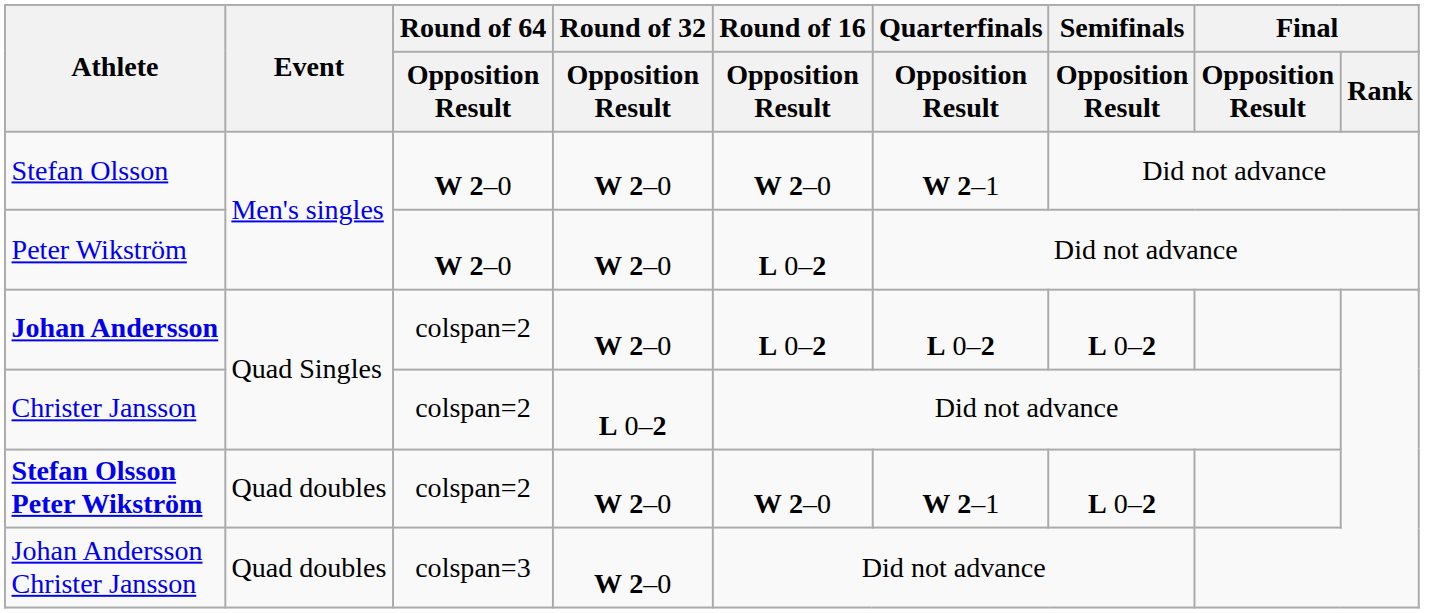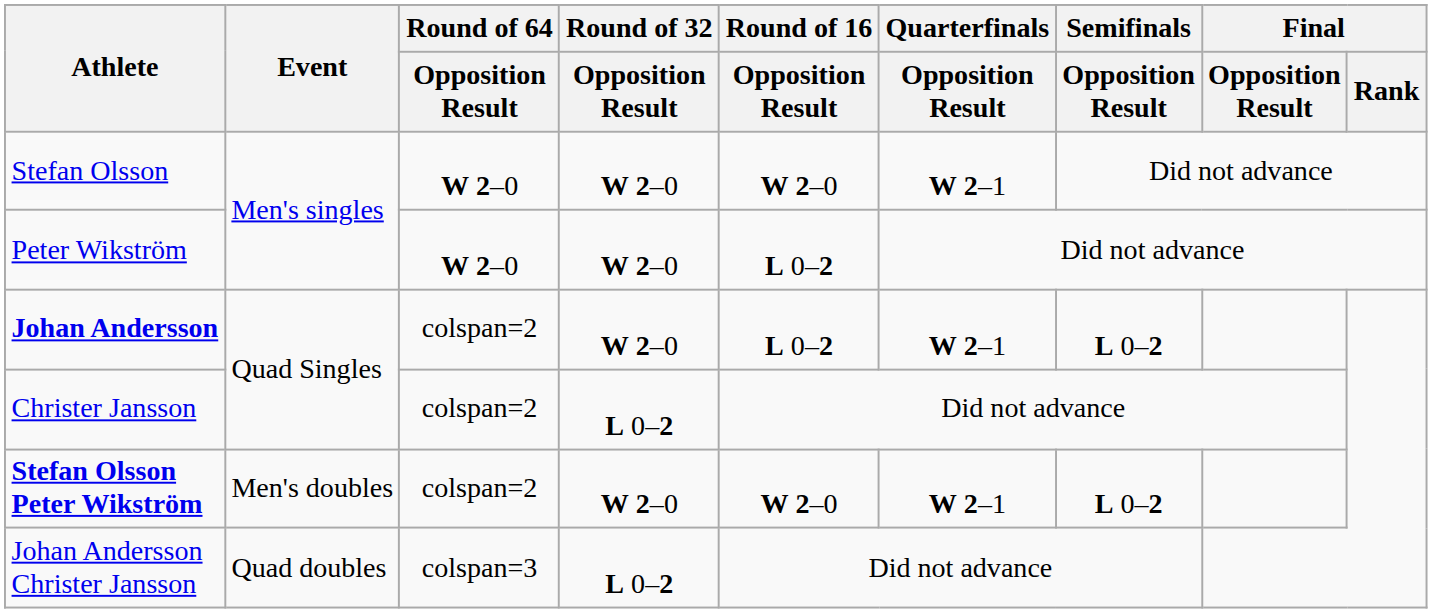Johan Andersson | Quarterfinals / Opposition Result: L 0–2 -> W 2–1
Stefan Olsson Peter Wikström | Event: Quad doubles -> Men's doubles
Johan Andersson Christer Jansson | Round of 32 / Opposition Result: W 2–0 -> L 0–2
